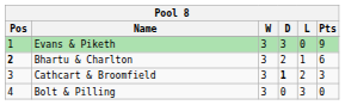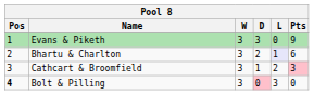Bhartu & Charlton | Pos: bold -> normal
Bhartu & Charlton | L: no background -> lavender background
Cathcart & Broomfield | D: bold -> normal
Cathcart & Broomfield | Pts: no background -> pink background
Bolt & Pilling | Pos: normal -> bold
Bolt & Pilling | D: no background -> pink background
